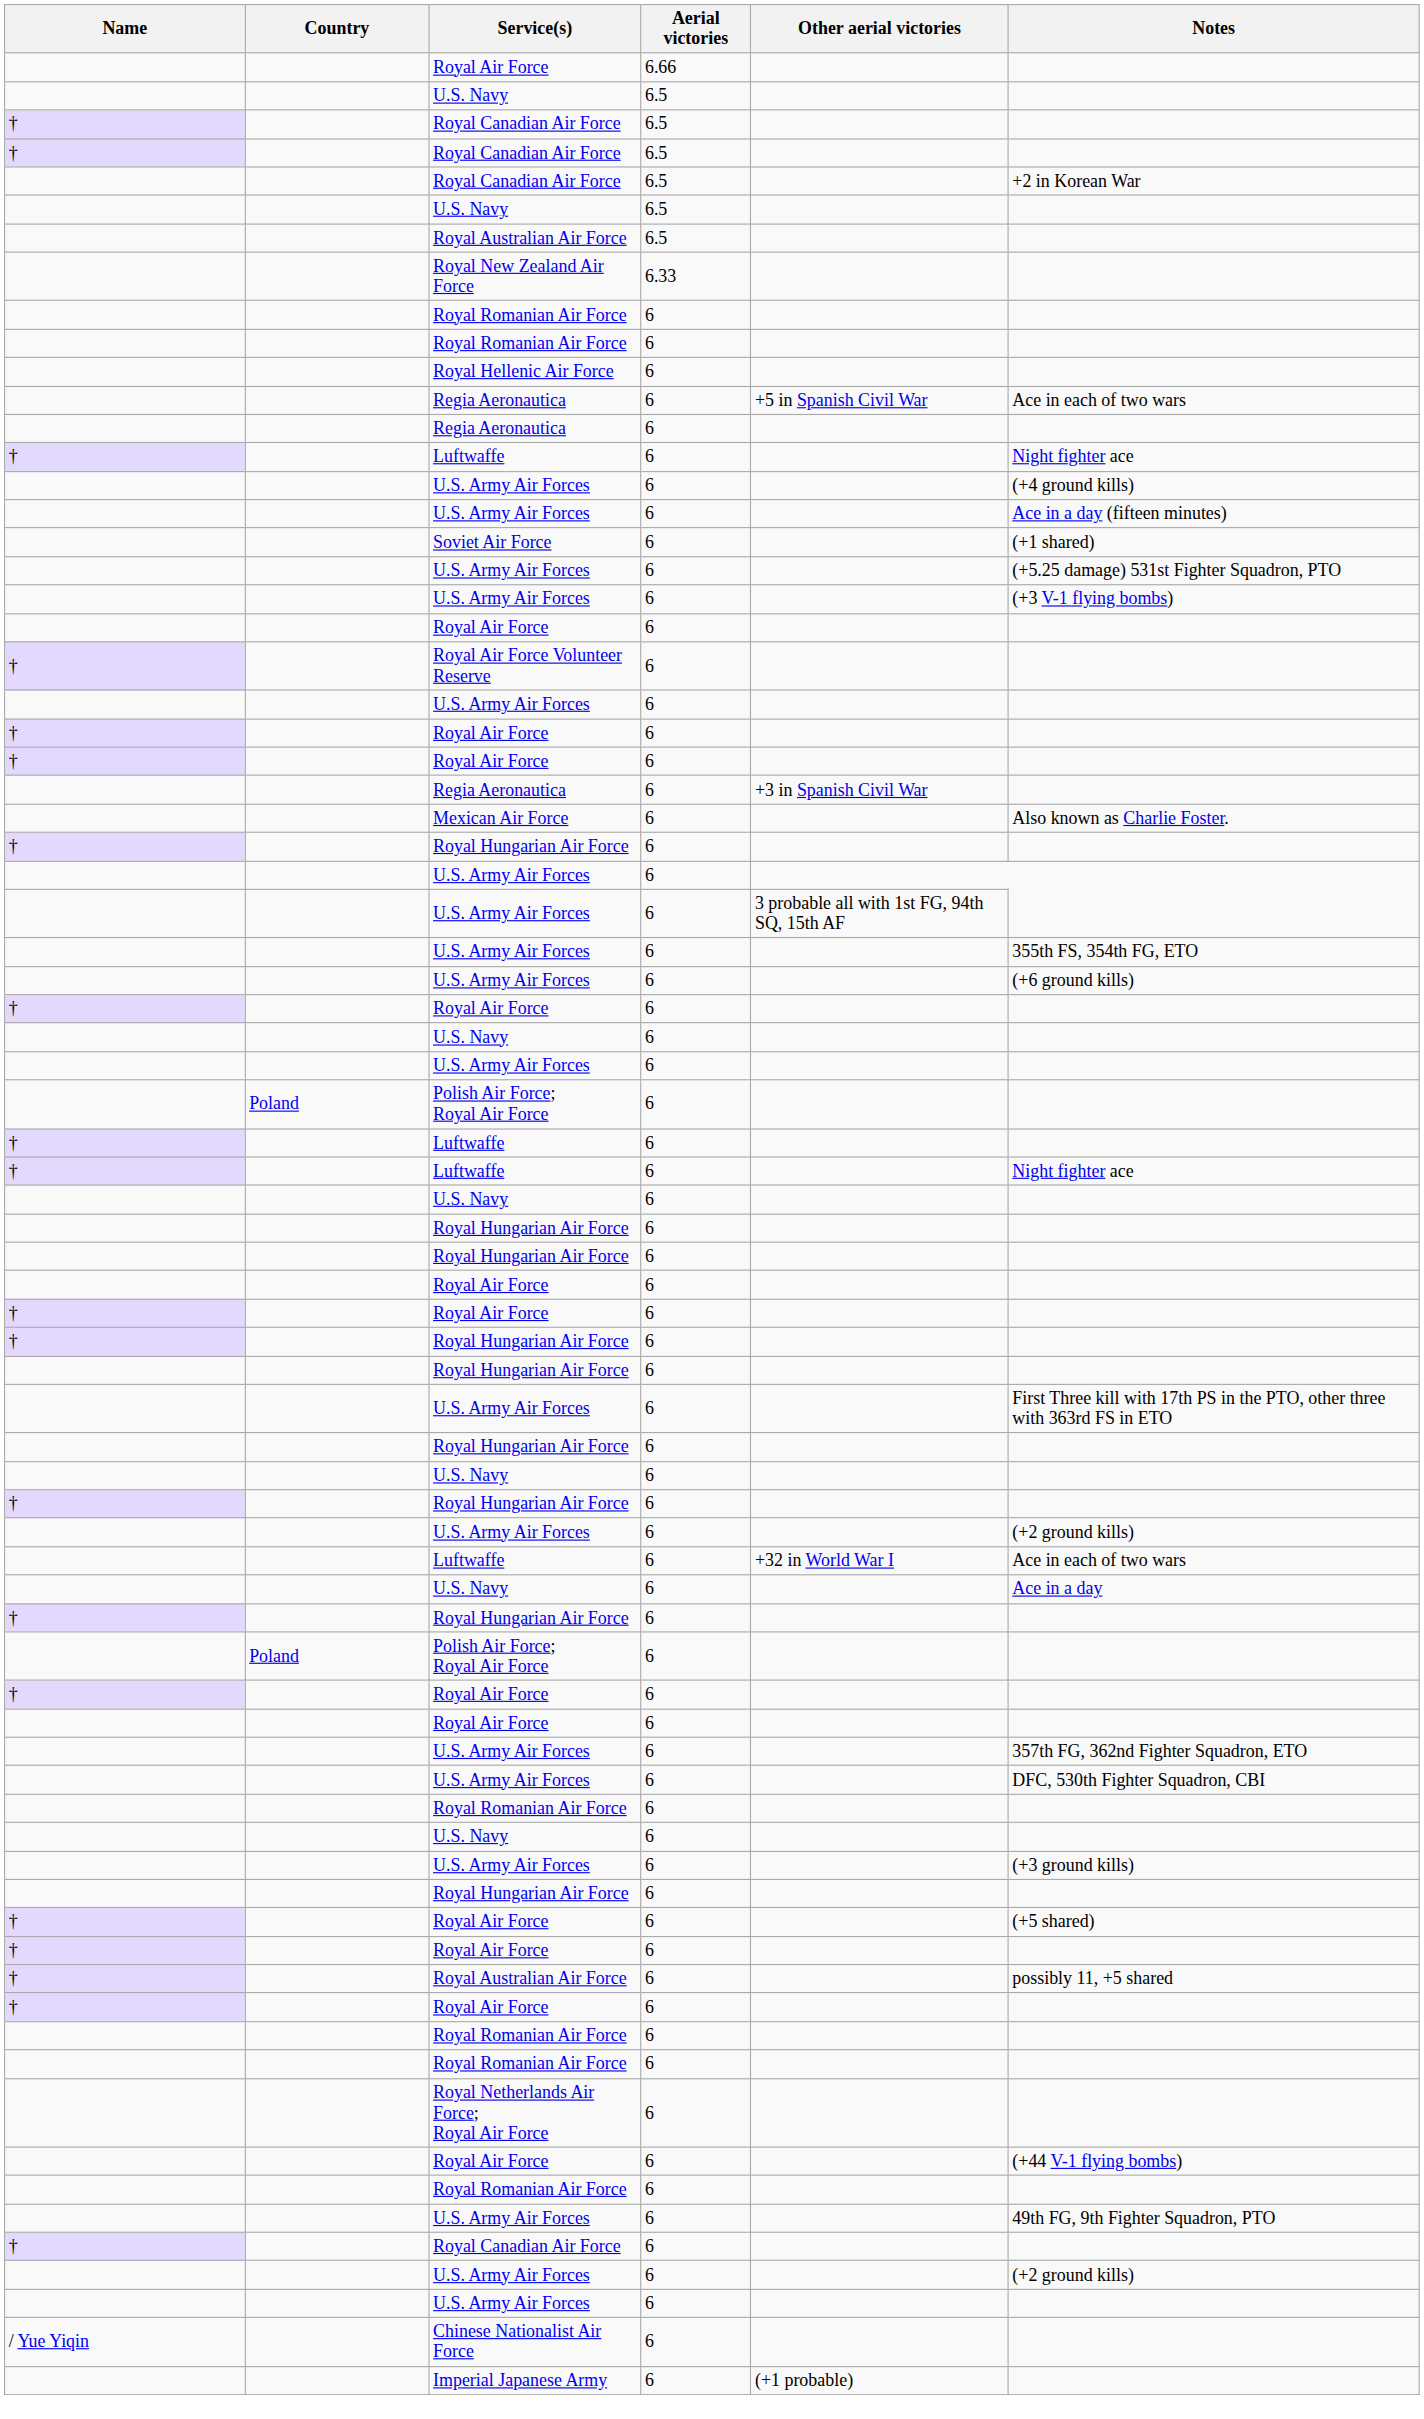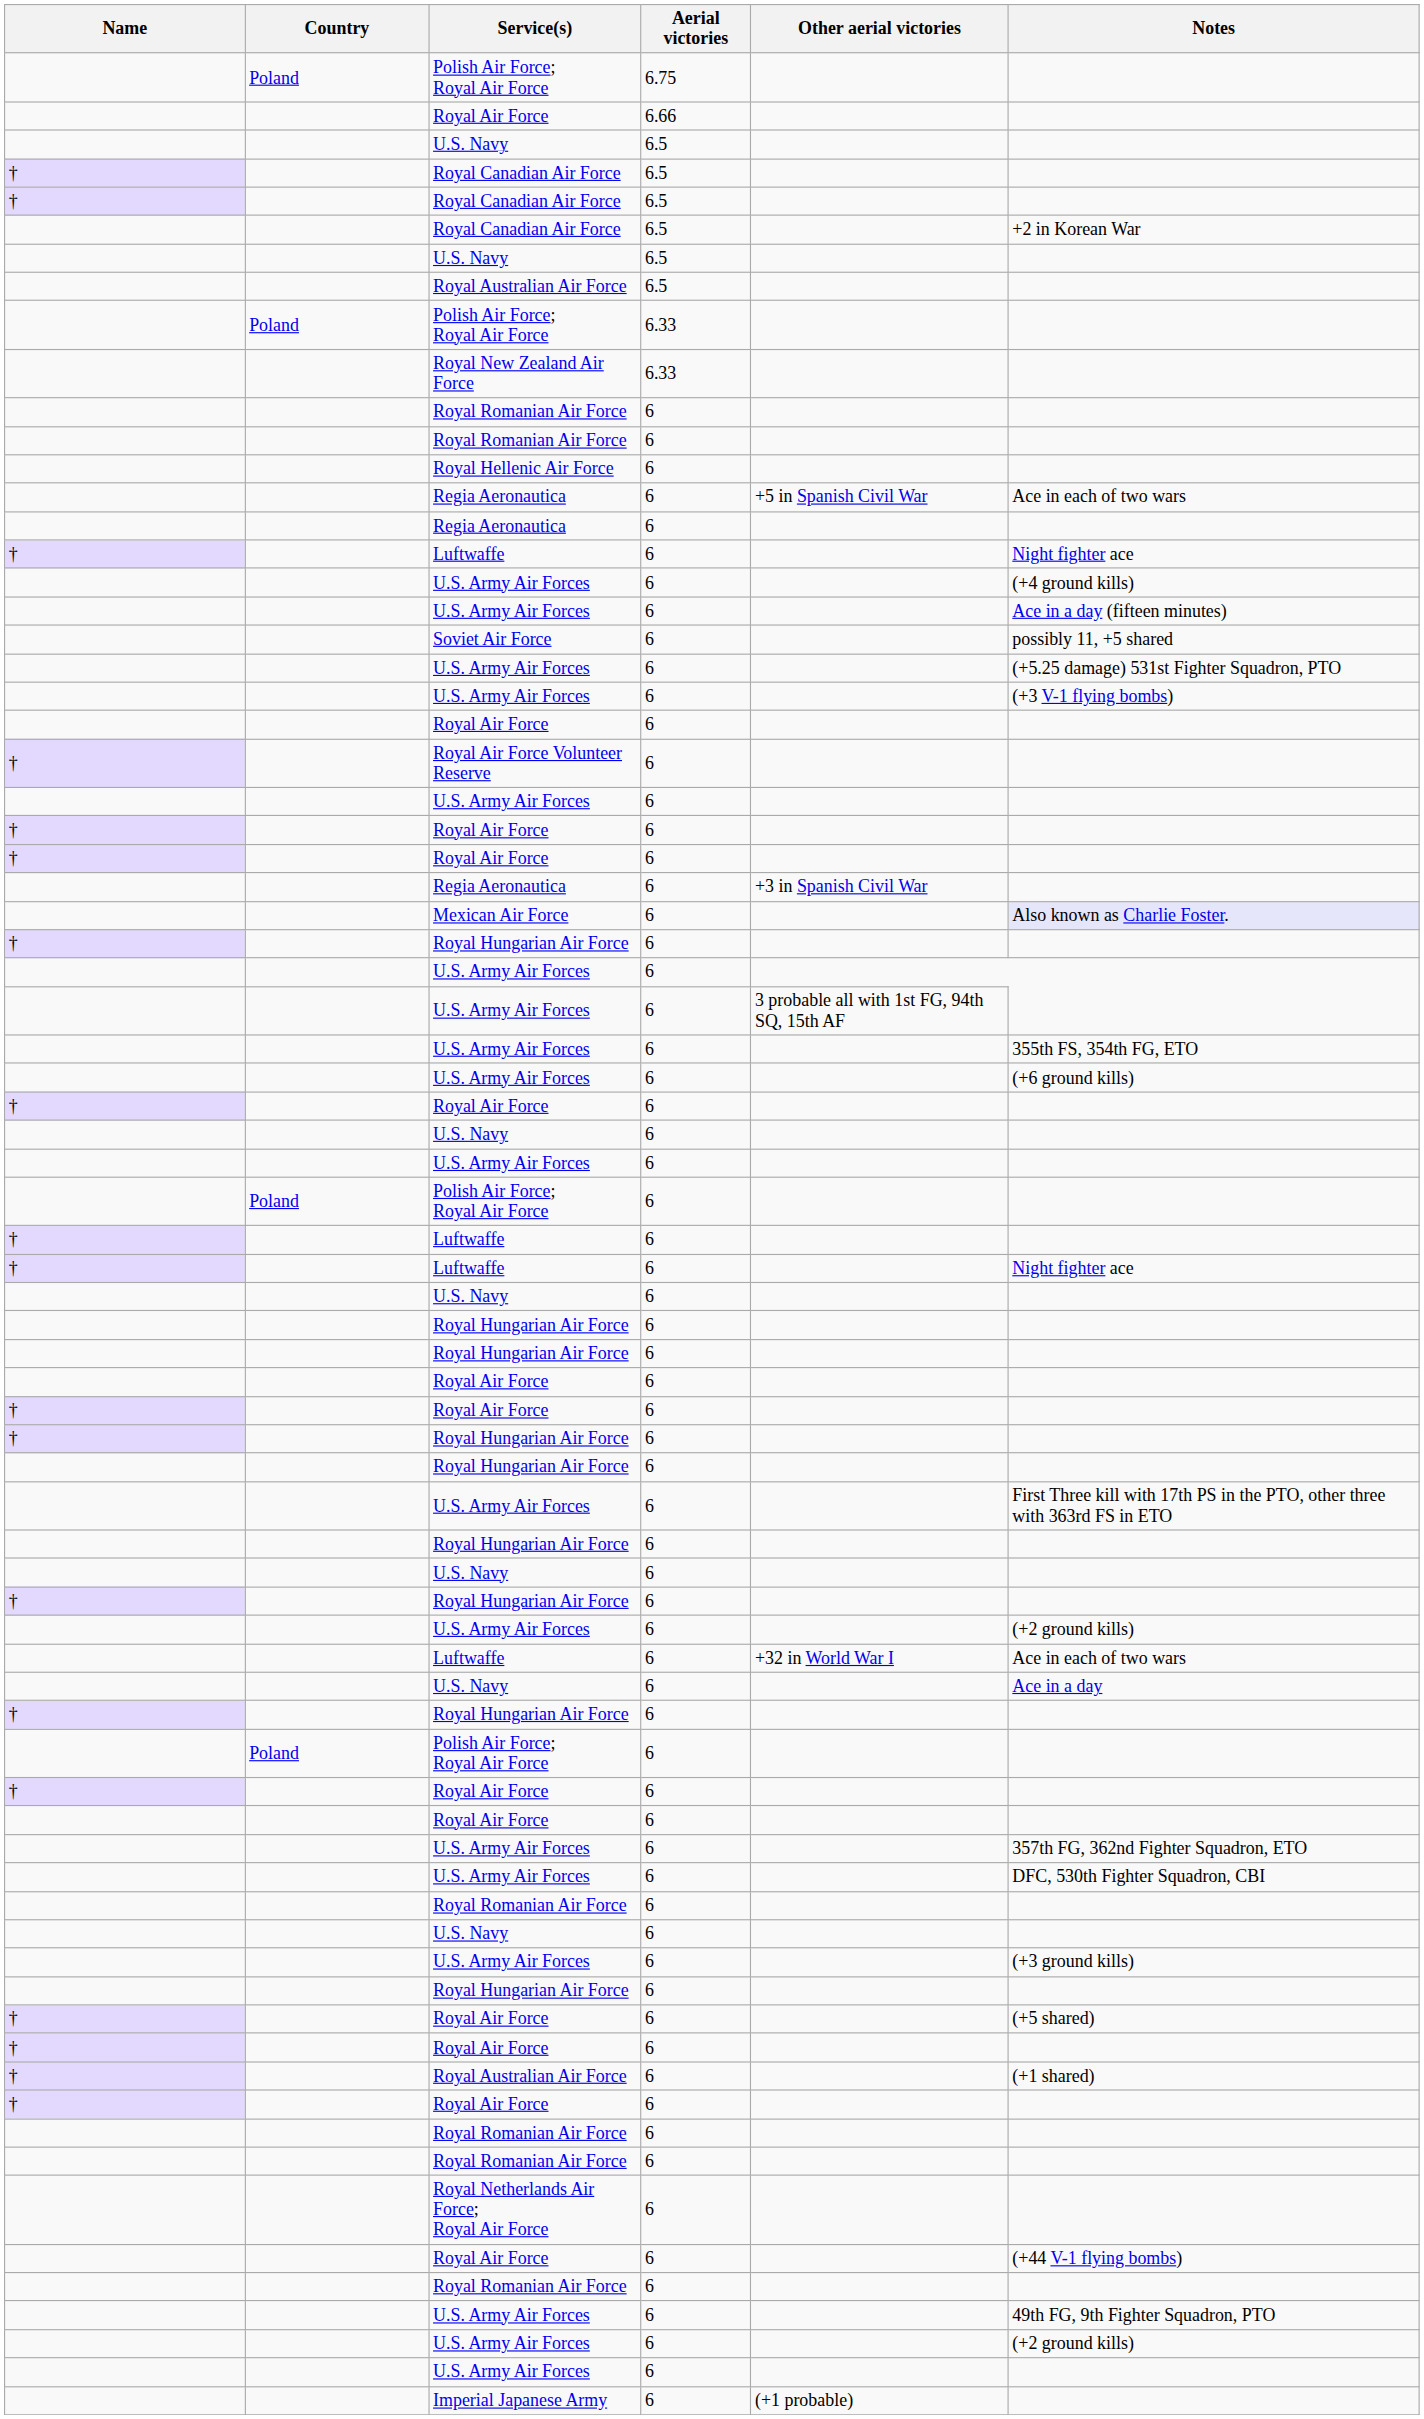+ row: Poland | Polish Air Force; Royal Air Force | 6.75
+ row: Poland | Polish Air Force; Royal Air Force | 6.33
Soviet Air Force | Notes: (+1 shared) -> possibly 11, +5 shared
Mexican Air Force | Notes: no background -> lavender background
Royal Australian Air Force / 6 | Notes: possibly 11, +5 shared -> (+1 shared)
- row: † | Royal Canadian Air Force | 6
- row: / Yue Yiqin | Chinese Nationalist Air Force | 6
